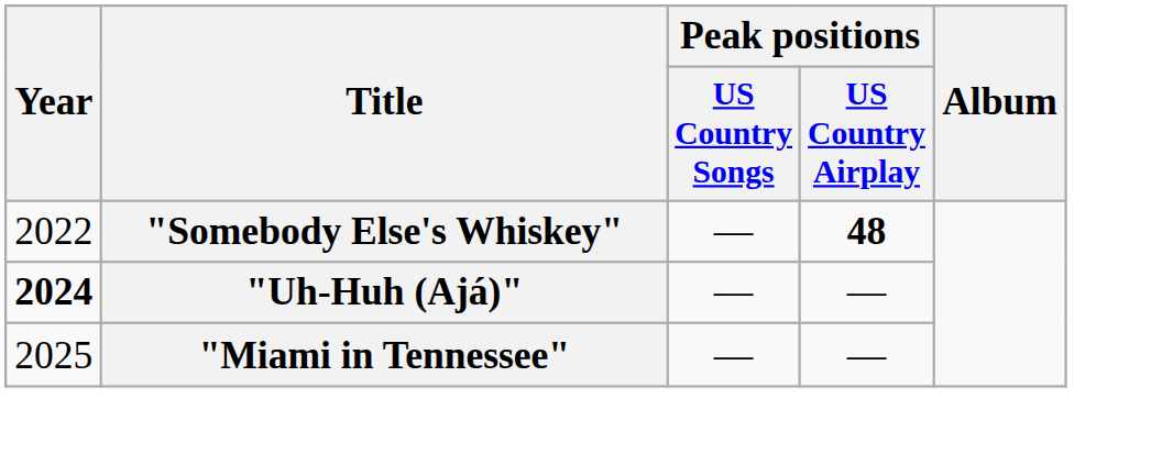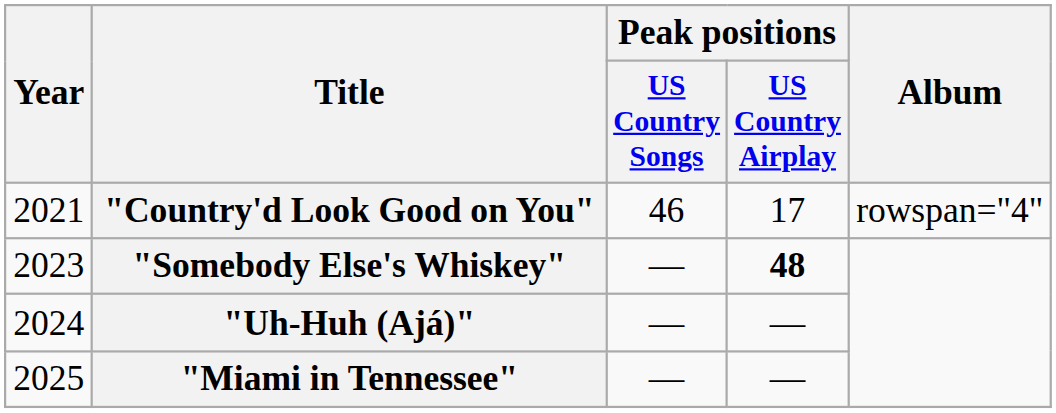+ row: 2021 | "Country'd Look Good on You" | 46 | 17 | rowspan="4"
"Somebody Else's Whiskey" | Year: 2022 -> 2023
"Uh-Huh (Ajá)" | Year: bold -> normal
